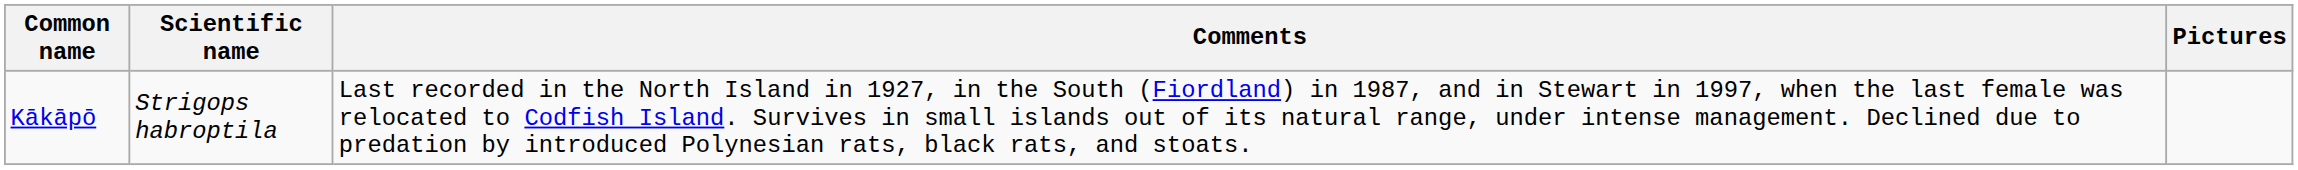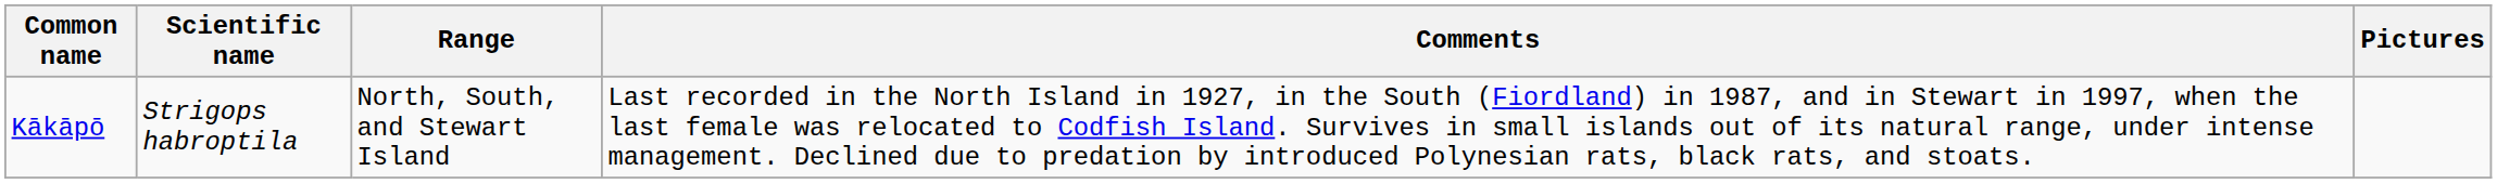+ column: Range | North, South, and Stewart Island
